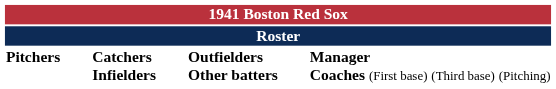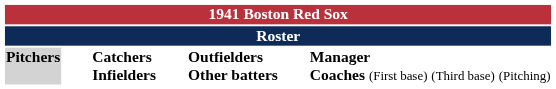Pitchers | column 1: no background -> lightgrey background
